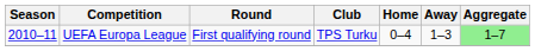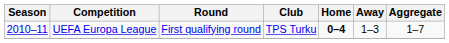UEFA Europa League | Home: normal -> bold
UEFA Europa League | Aggregate: lightgreen background -> no background
